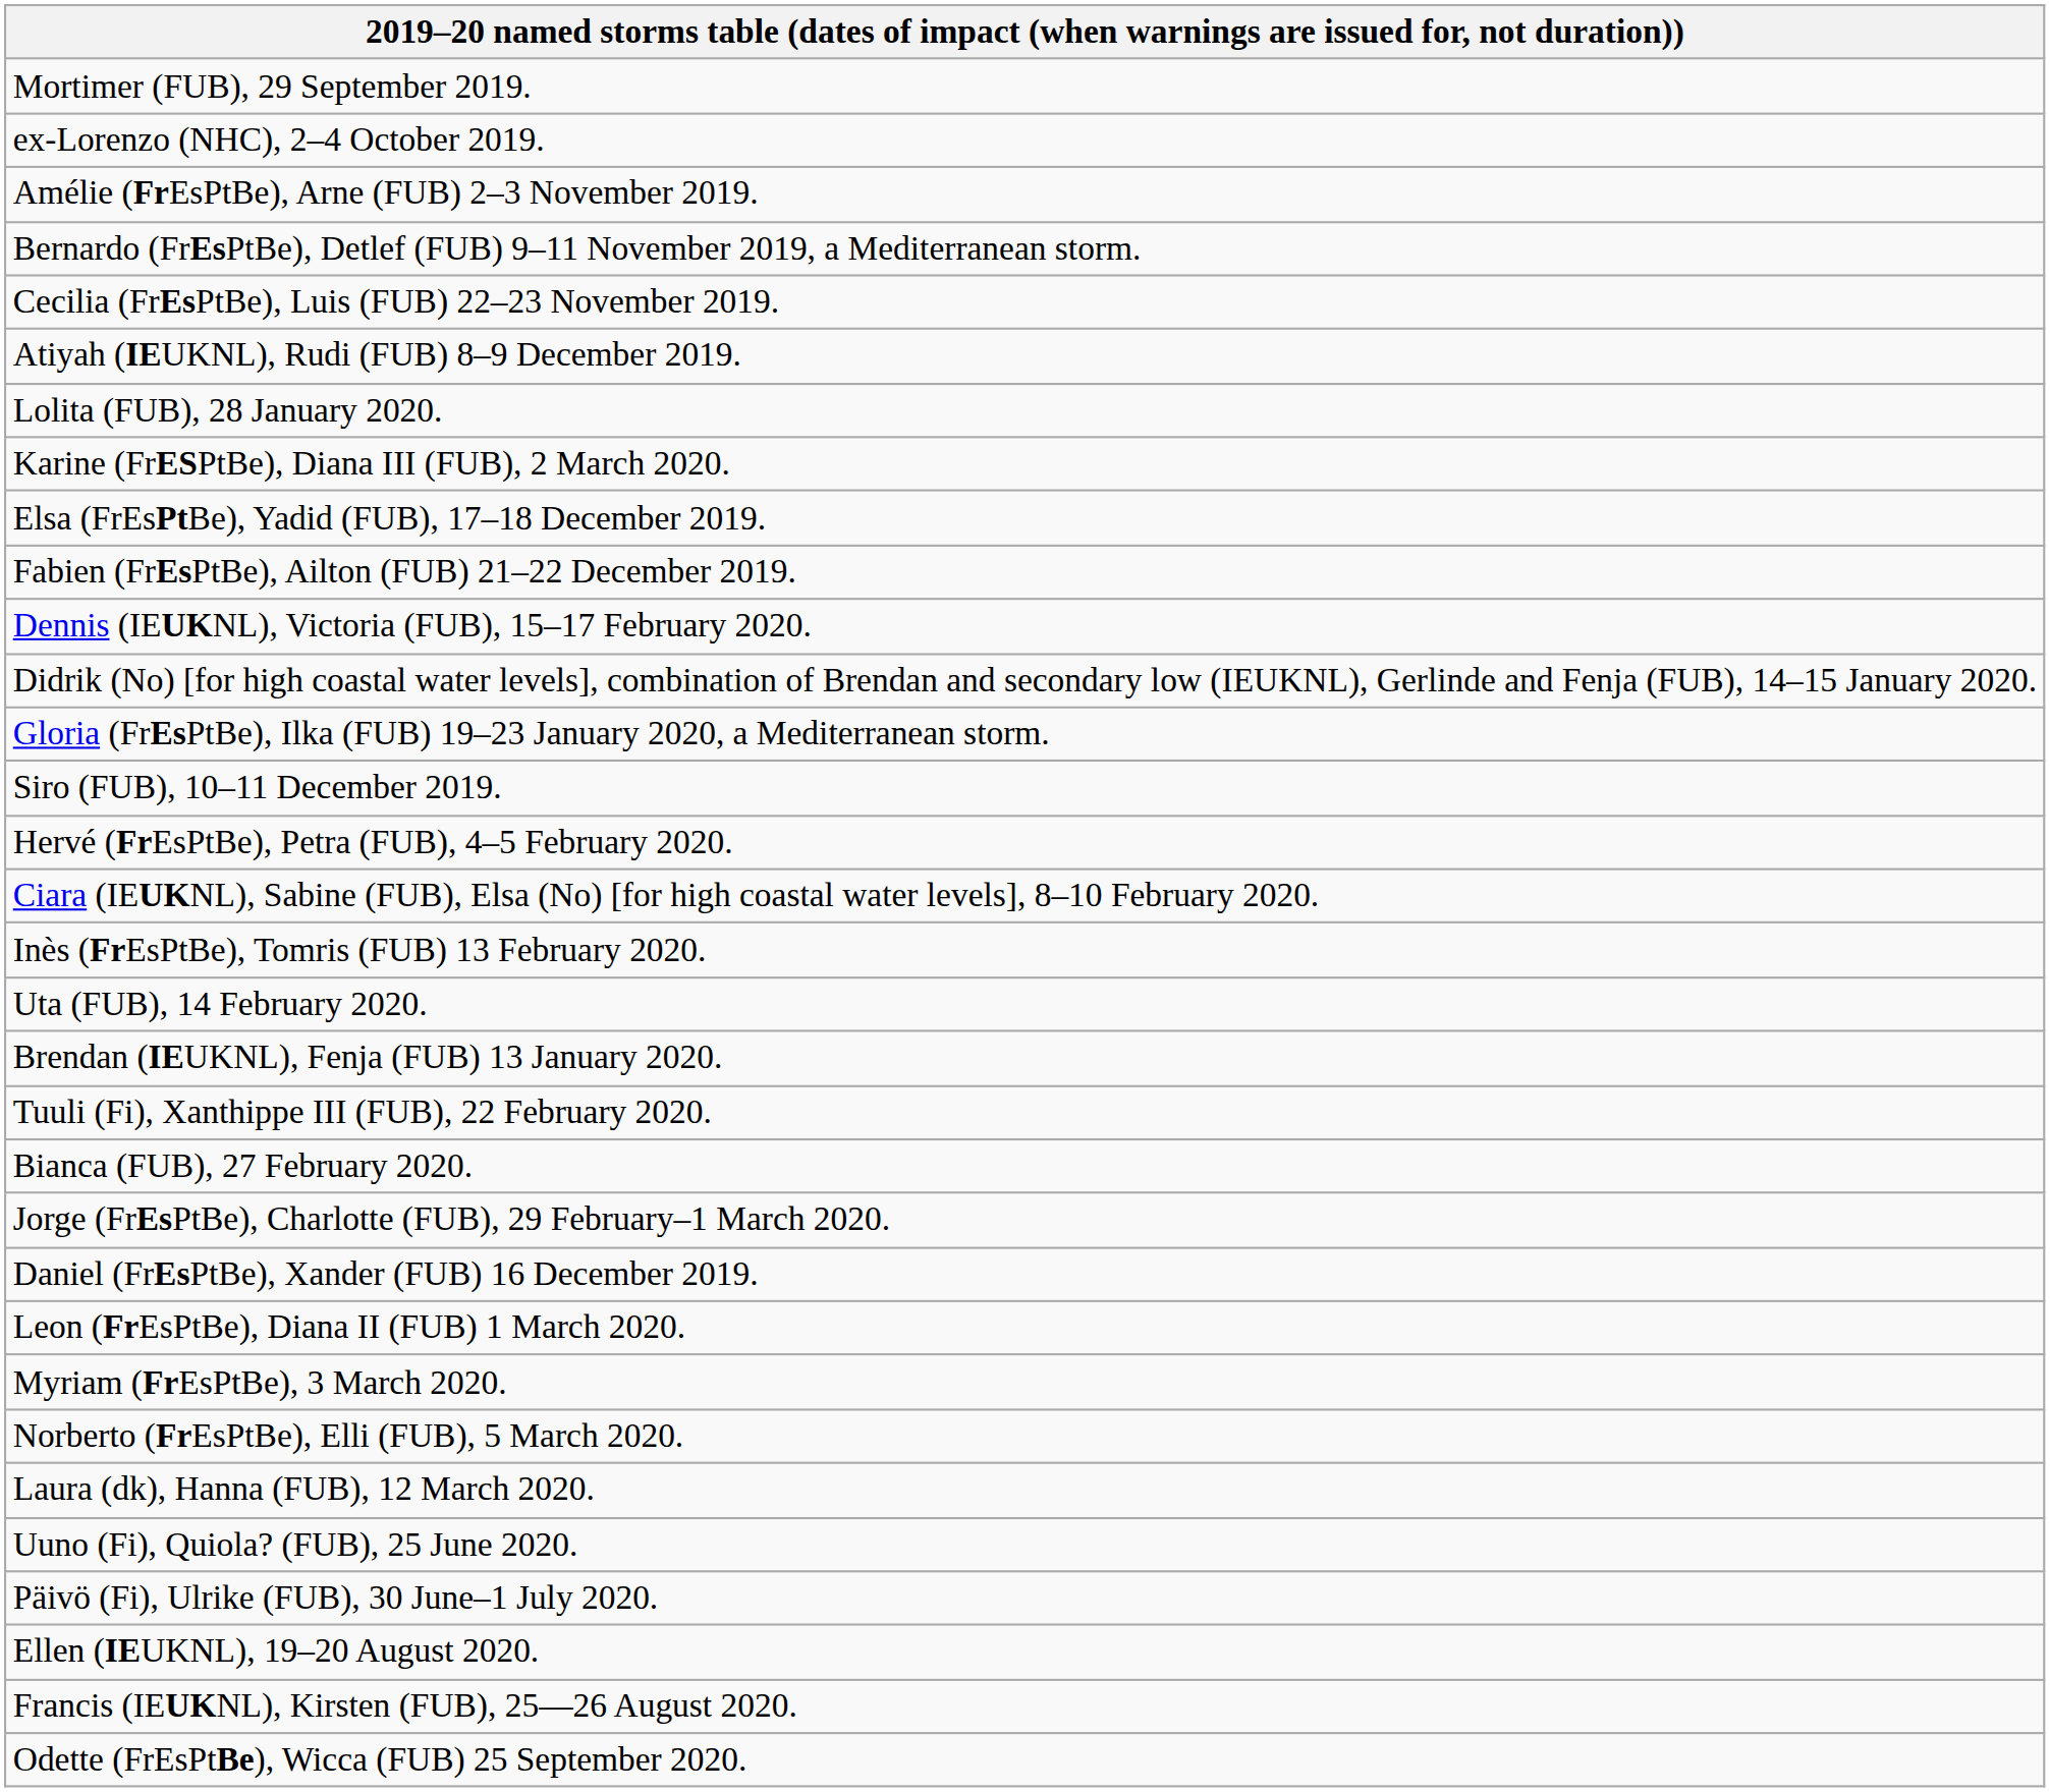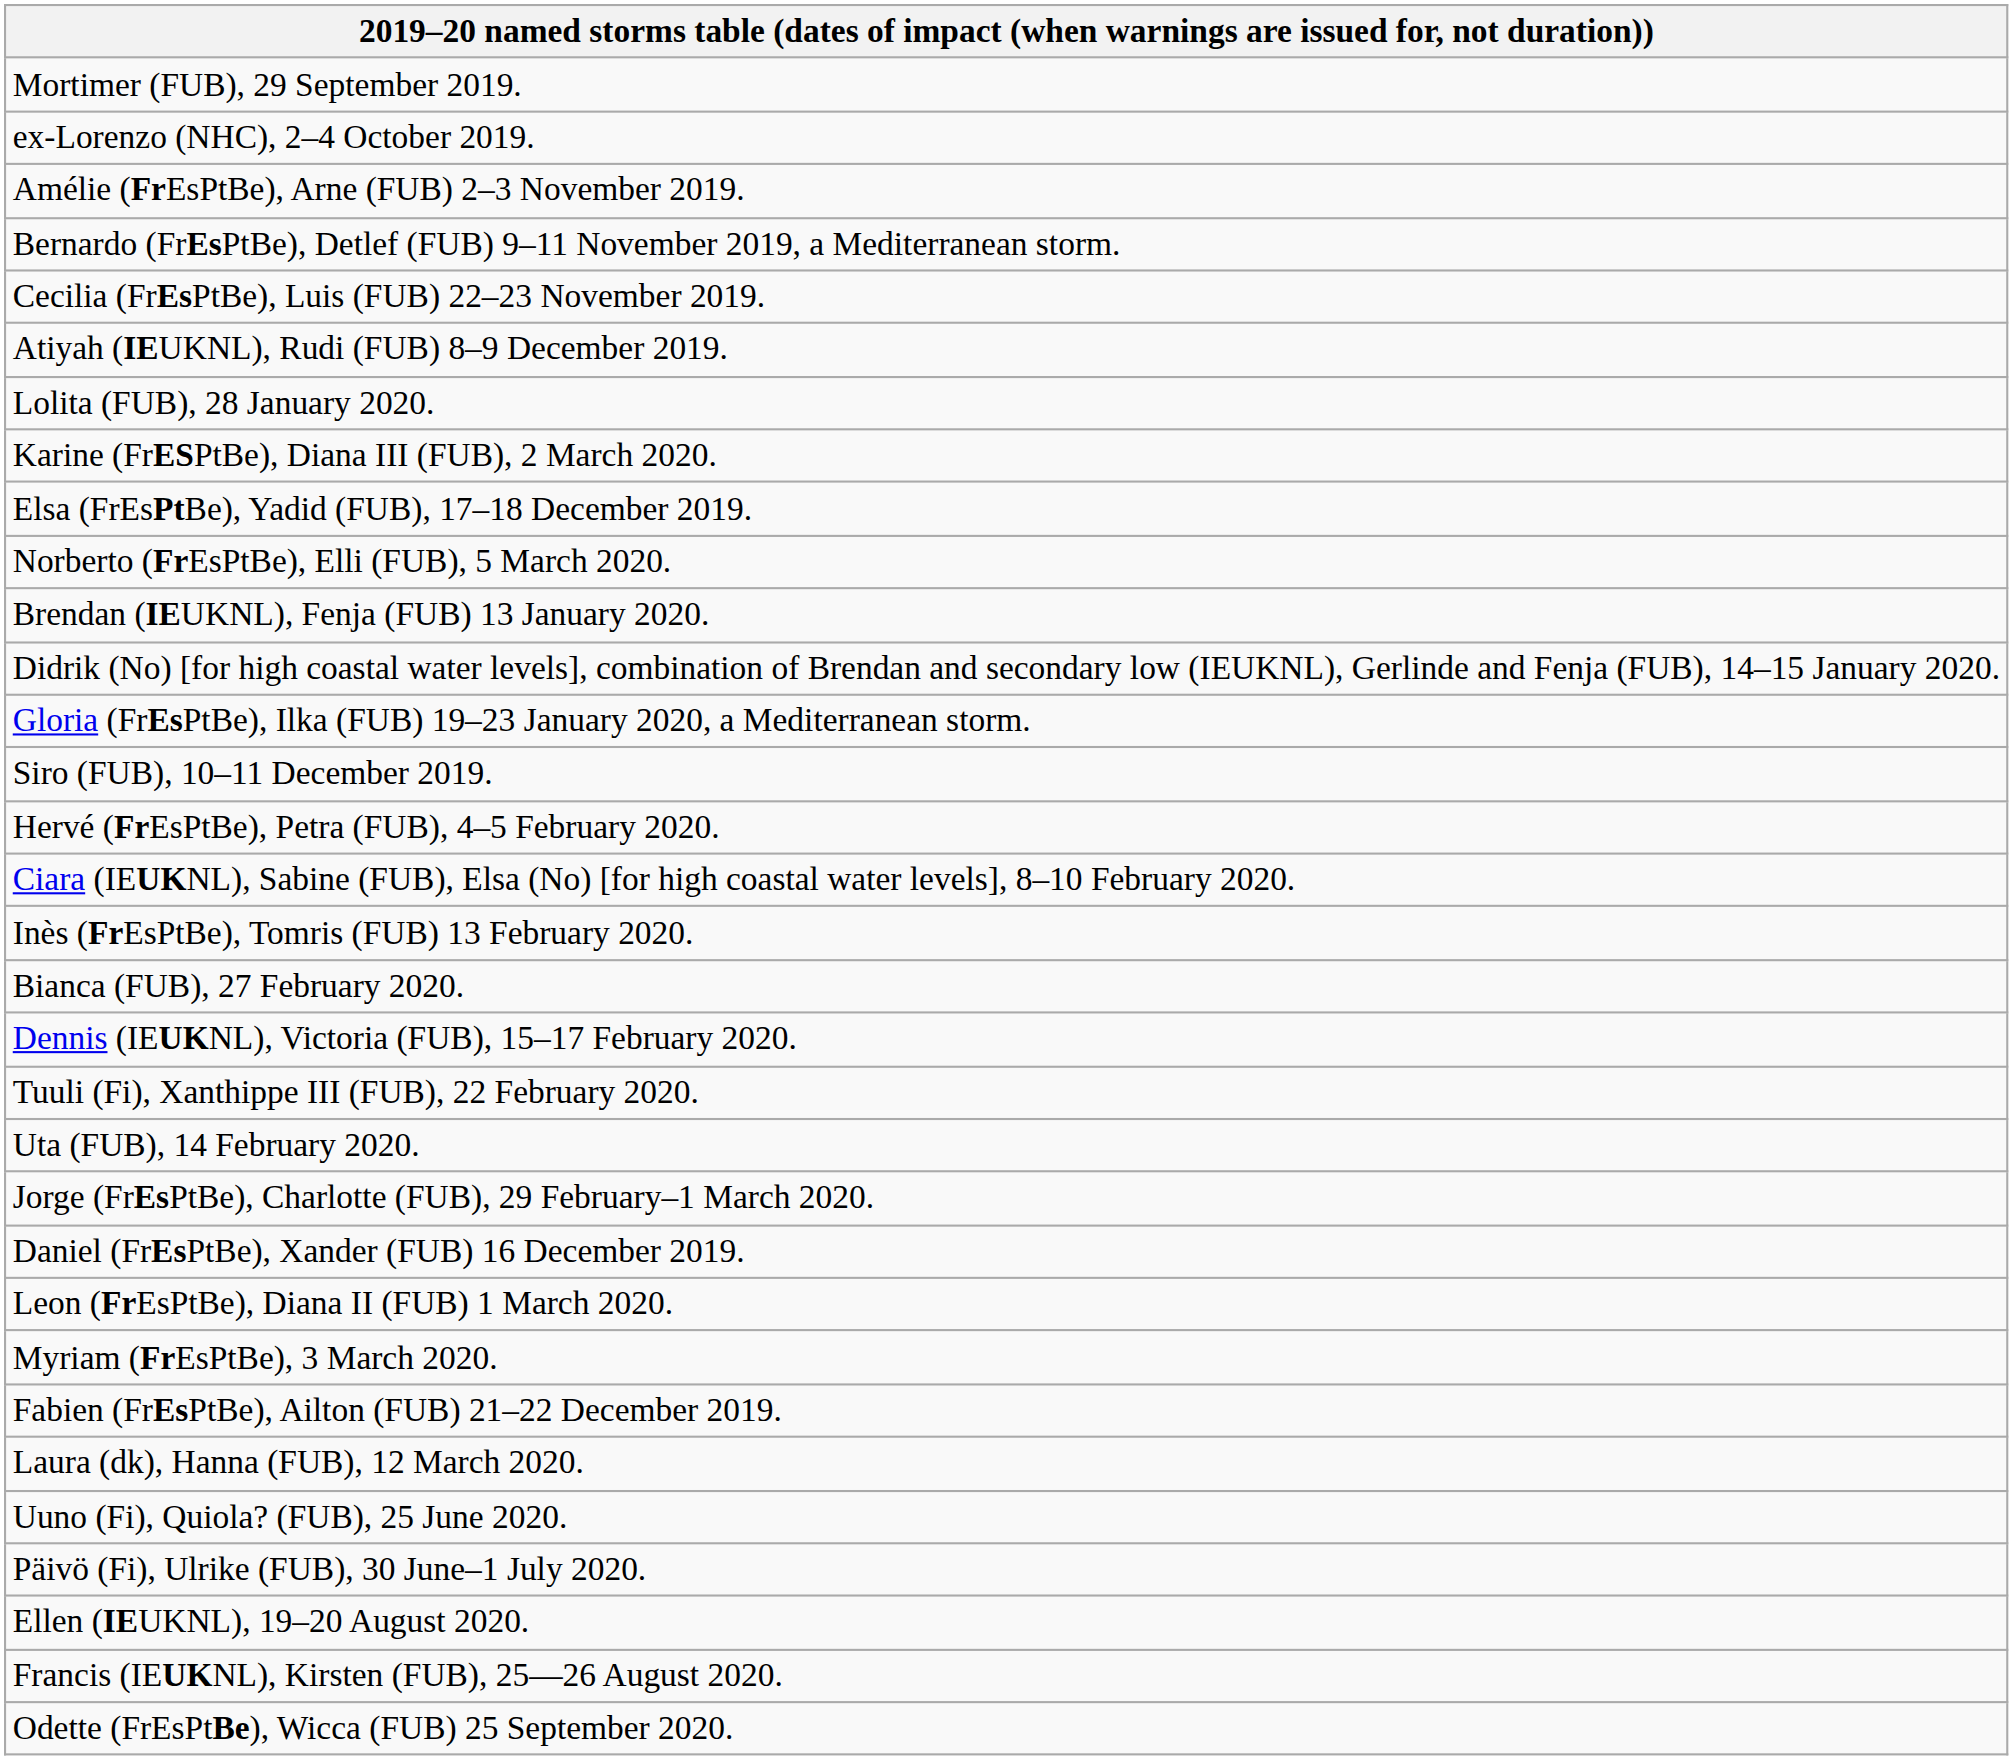row 11 | column 1: Fabien (FrEsPtBe), Ailton (FUB) 21–22 December 2019. -> Norberto (FrEsPtBe), Elli (FUB), 5 March 2020.
row 12 | column 1: Dennis (IEUKNL), Victoria (FUB), 15–17 February 2020. -> Brendan (IEUKNL), Fenja (FUB) 13 January 2020.
row 19 | column 1: Uta (FUB), 14 February 2020. -> Bianca (FUB), 27 February 2020.
row 20 | column 1: Brendan (IEUKNL), Fenja (FUB) 13 January 2020. -> Dennis (IEUKNL), Victoria (FUB), 15–17 February 2020.
row 22 | column 1: Bianca (FUB), 27 February 2020. -> Uta (FUB), 14 February 2020.
row 27 | column 1: Norberto (FrEsPtBe), Elli (FUB), 5 March 2020. -> Fabien (FrEsPtBe), Ailton (FUB) 21–22 December 2019.
